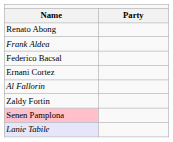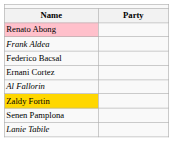Renato Abong | column 1: no background -> pink background
Zaldy Fortin | column 1: no background -> gold background
Senen Pamplona | column 1: pink background -> no background
Lanie Tabile | column 1: lavender background -> no background
